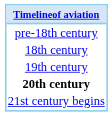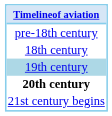row 4 | column 1: no background -> lightblue background
